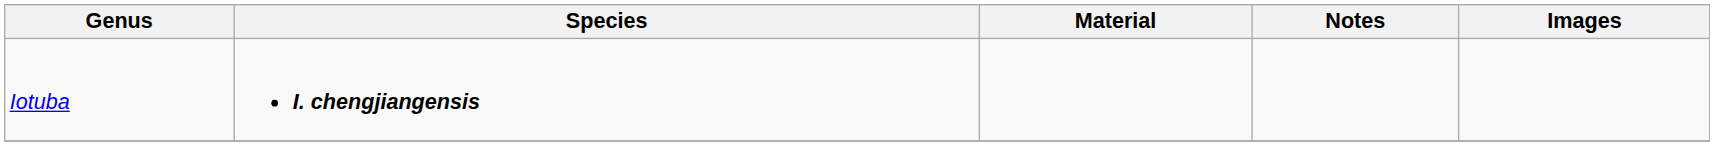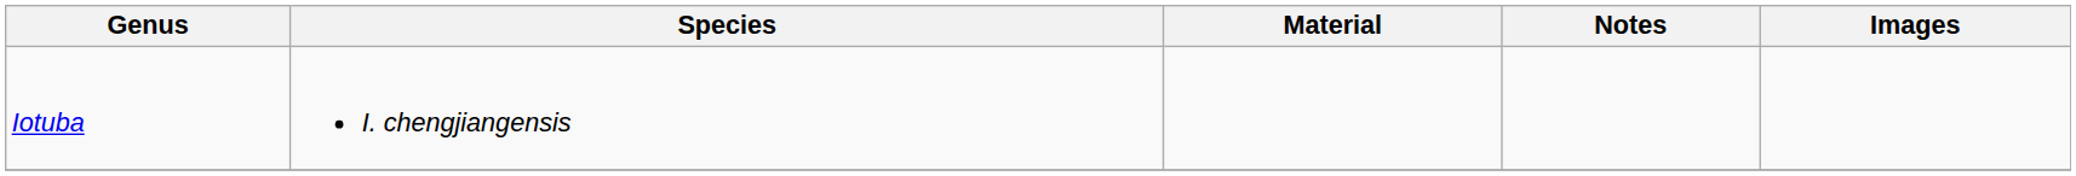Iotuba | Species: bold -> normal
